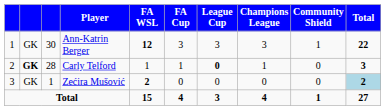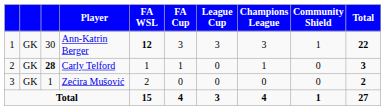Carly Telford | column 2: bold -> normal
Carly Telford | column 3: normal -> bold
Carly Telford | League Cup: bold -> normal
Zećira Mušović | FA WSL: bold -> normal
Zećira Mušović | Total: lightblue background -> no background
